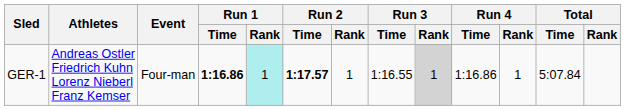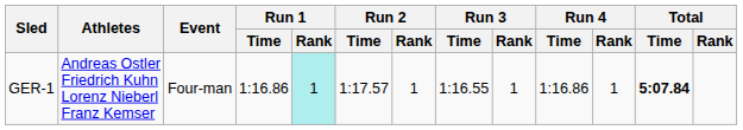GER-1 | Run 1 / Time: bold -> normal
GER-1 | Run 2 / Time: bold -> normal
GER-1 | Run 3 / Rank: lightgrey background -> no background
GER-1 | Total / Time: normal -> bold
